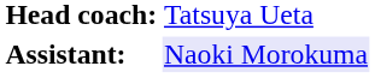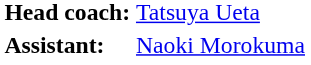Assistant: | column 2: lavender background -> no background
